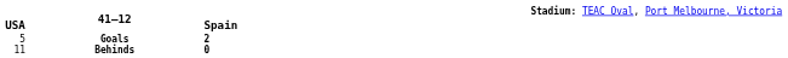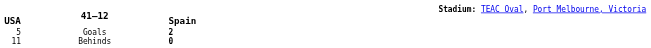5 11 | column 2: bold -> normal
